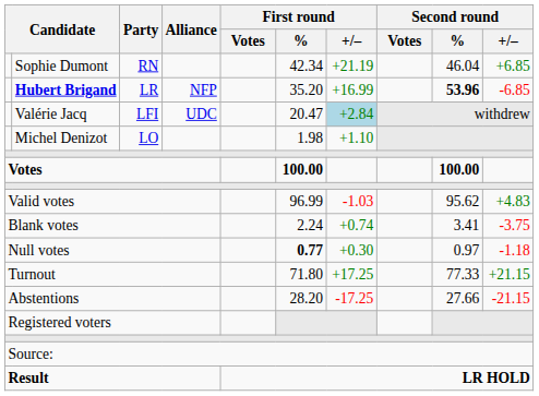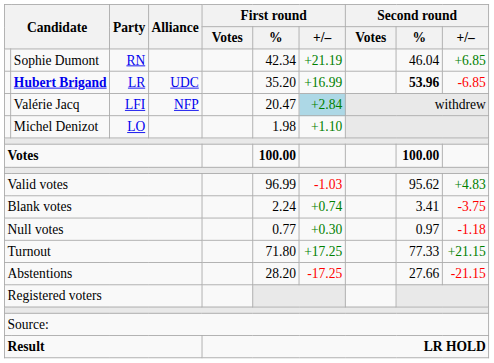Hubert Brigand | Alliance: NFP -> UDC
Valérie Jacq | Alliance: UDC -> NFP
Null votes | First round / %: bold -> normal
